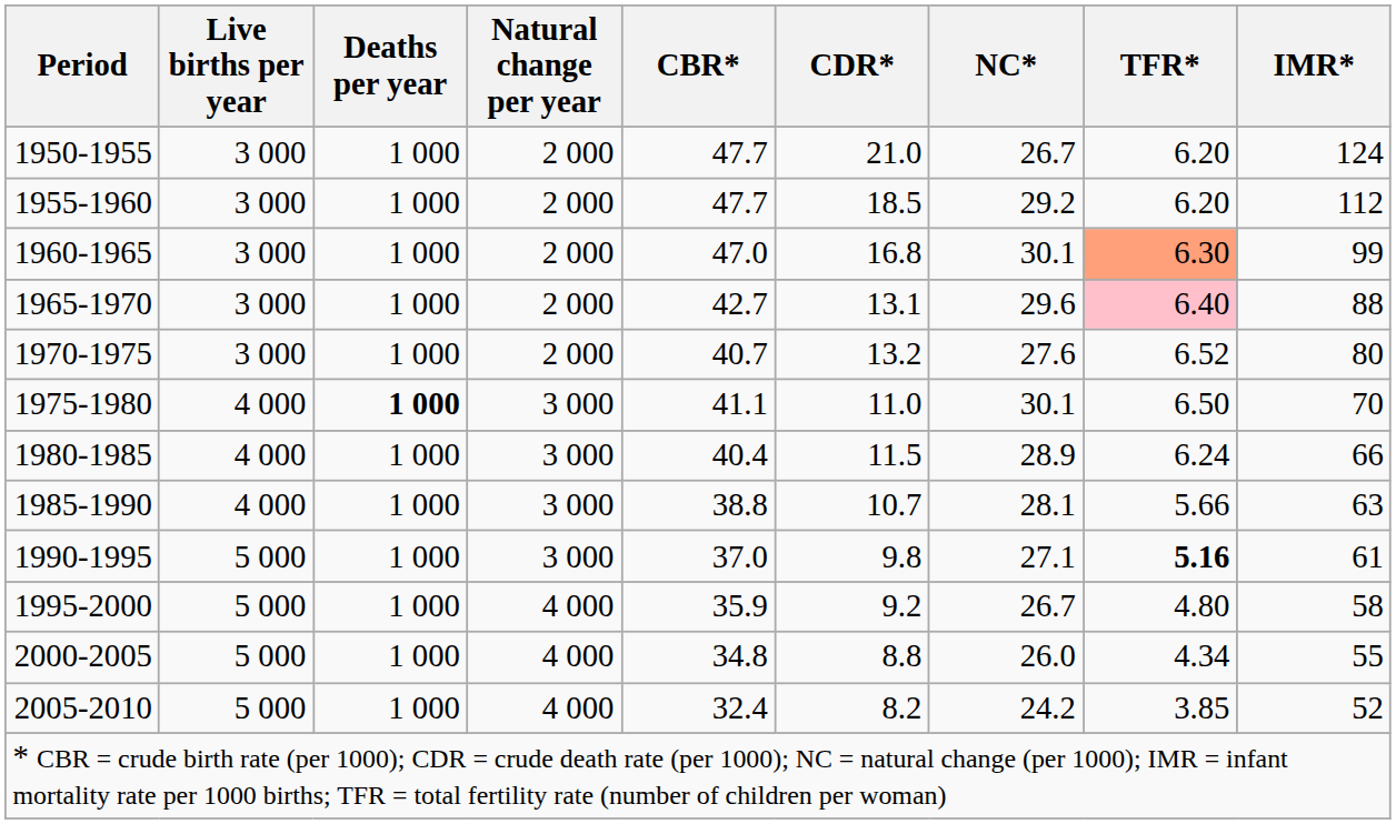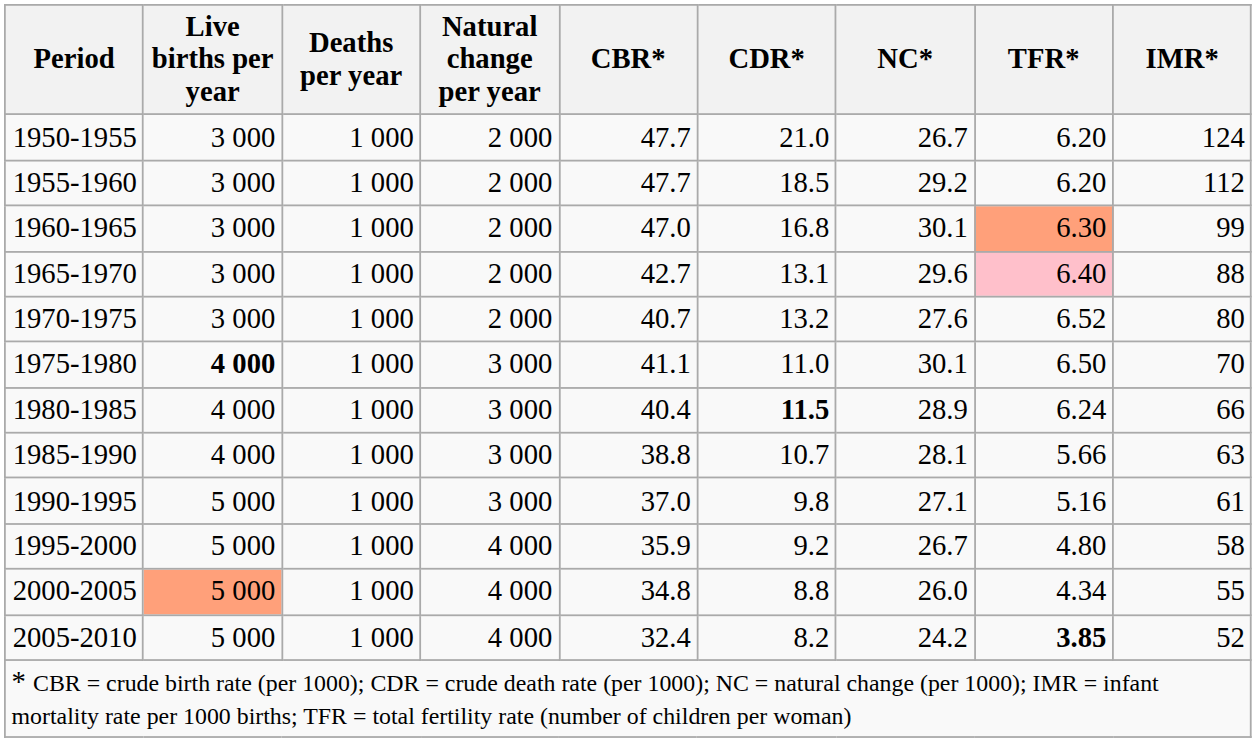1975-1980 | Live births per year: normal -> bold
1975-1980 | Deaths per year: bold -> normal
1980-1985 | CDR*: normal -> bold
1990-1995 | TFR*: bold -> normal
2000-2005 | Live births per year: no background -> lightsalmon background
2005-2010 | TFR*: normal -> bold
